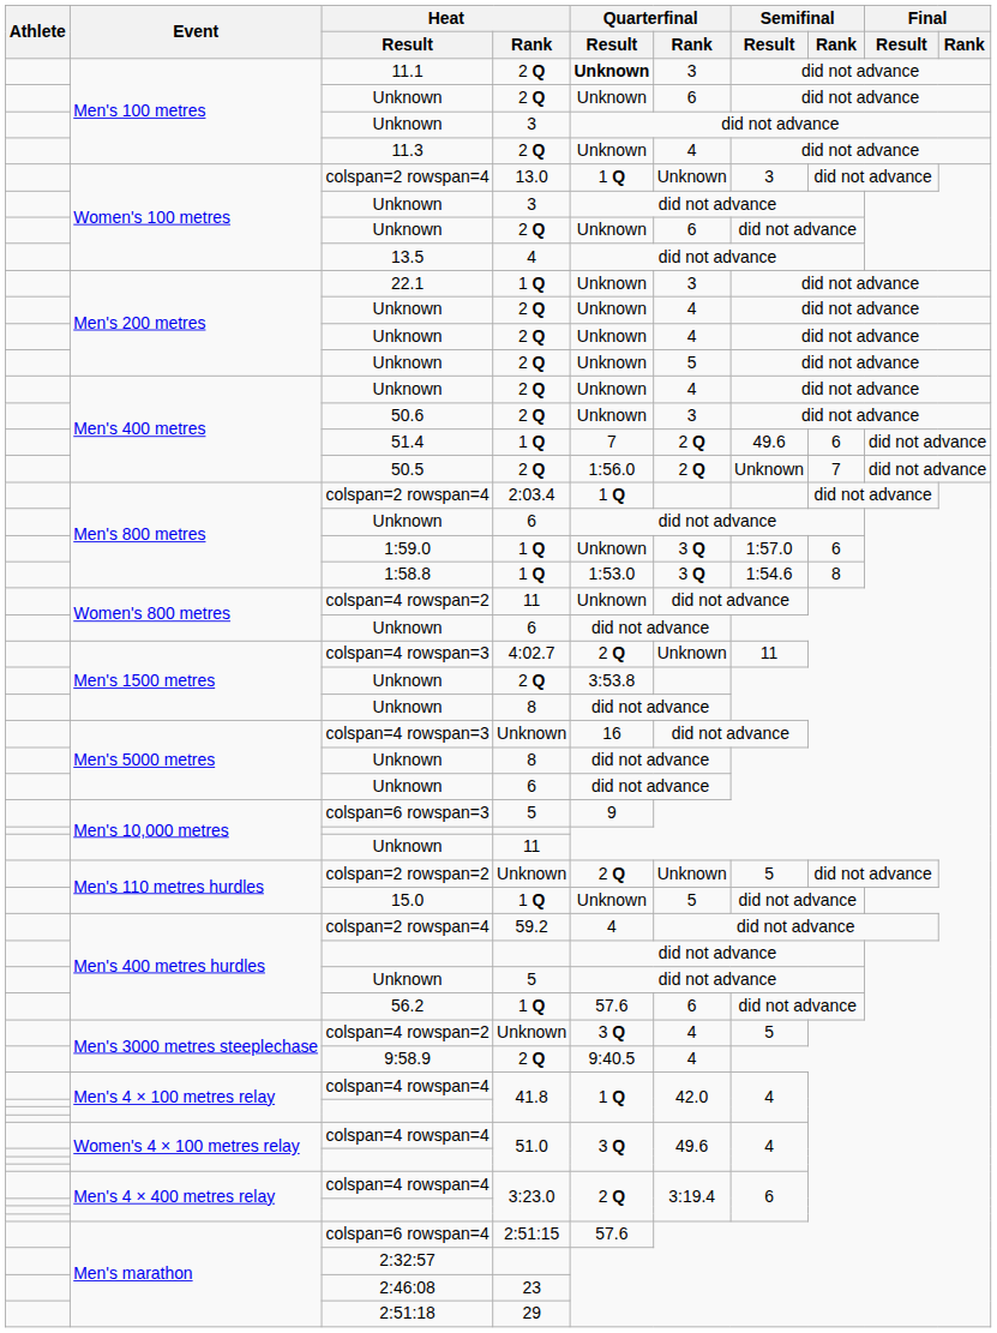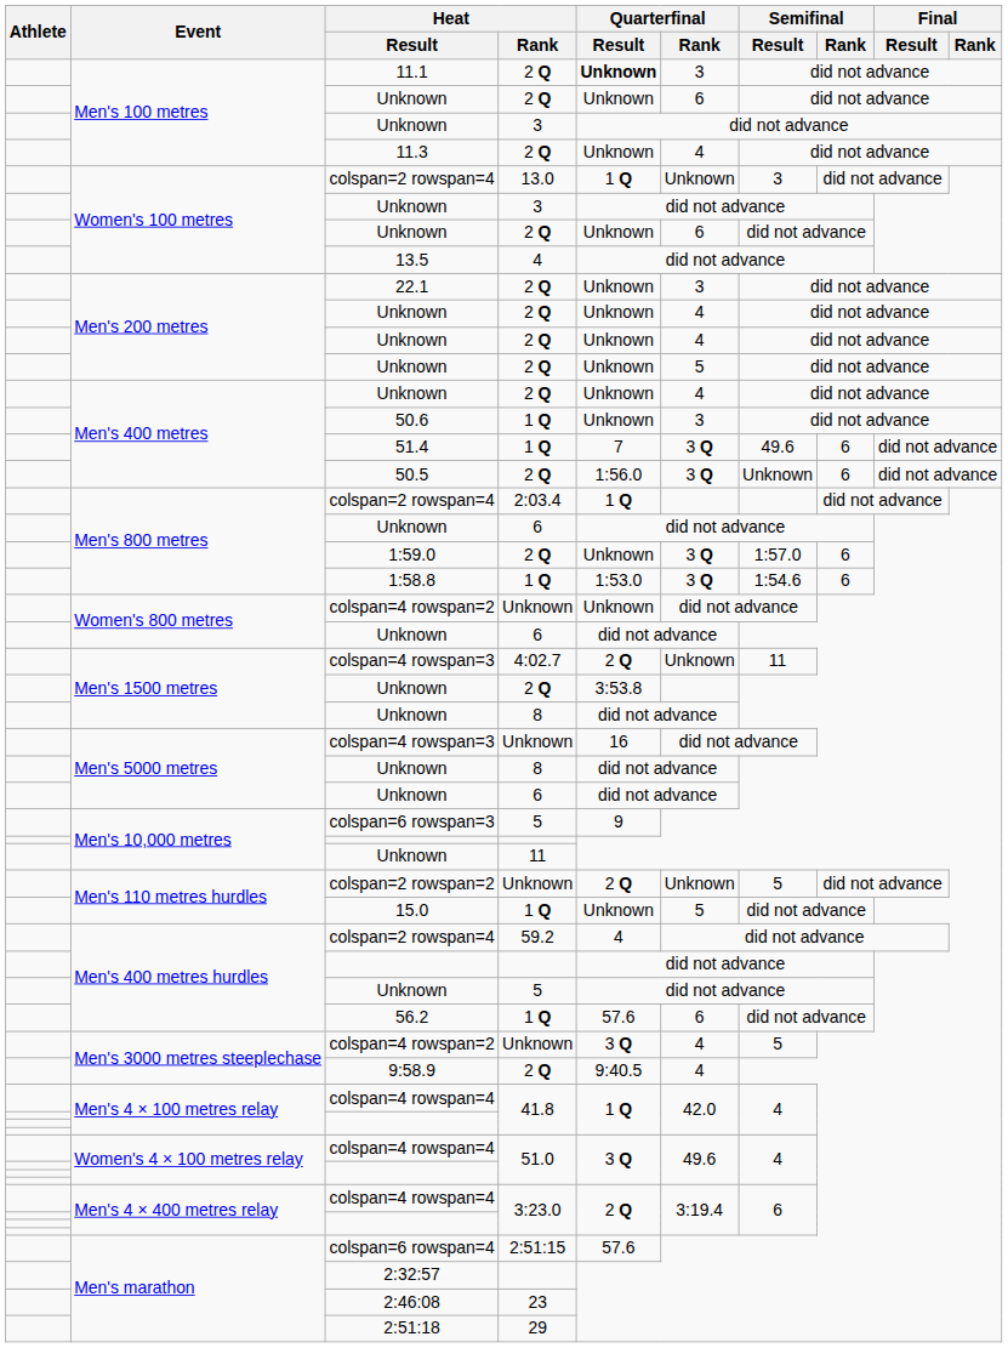22.1 | Heat / Rank: 1 Q -> 2 Q
50.6 | Heat / Rank: 2 Q -> 1 Q
51.4 | Quarterfinal / Rank: 2 Q -> 3 Q
50.5 | Quarterfinal / Rank: 2 Q -> 3 Q
50.5 | Semifinal / Rank: 7 -> 6
1:59.0 | Heat / Rank: 1 Q -> 2 Q
1:58.8 | Semifinal / Rank: 8 -> 6
Women's 800 metres / colspan=4 rowspan=2 | Heat / Rank: 11 -> Unknown
